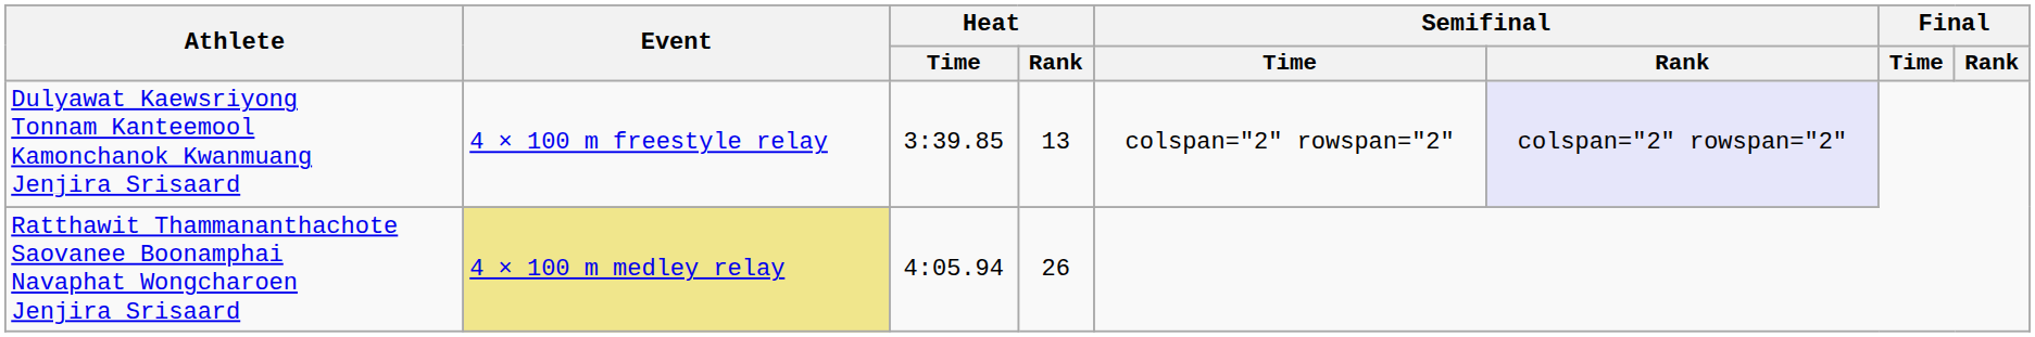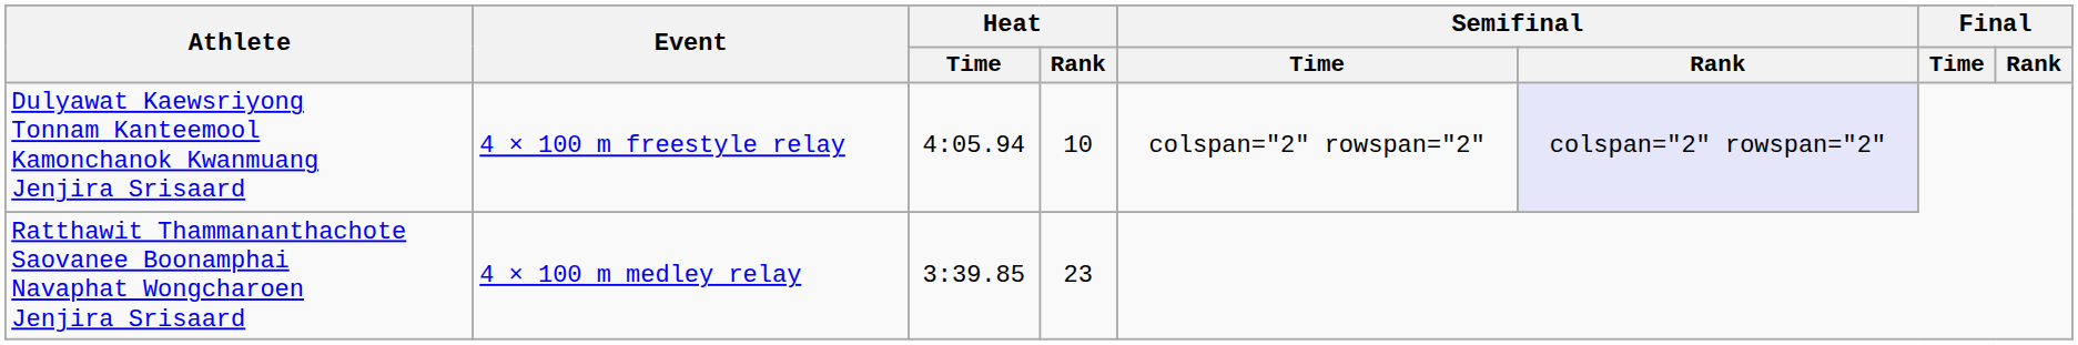row 3 | Heat / Time: 3:39.85 -> 4:05.94
row 3 | Heat / Rank: 13 -> 10
row 4 | Event: khaki background -> no background
row 4 | Heat / Time: 4:05.94 -> 3:39.85
row 4 | Heat / Rank: 26 -> 23
